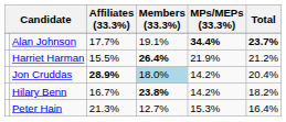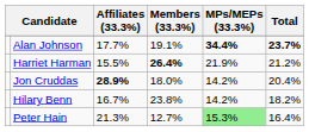Jon Cruddas | Members (33.3%): lightblue background -> no background
Hilary Benn | Members (33.3%): bold -> normal
Peter Hain | MPs/MEPs (33.3%): no background -> lightgreen background
